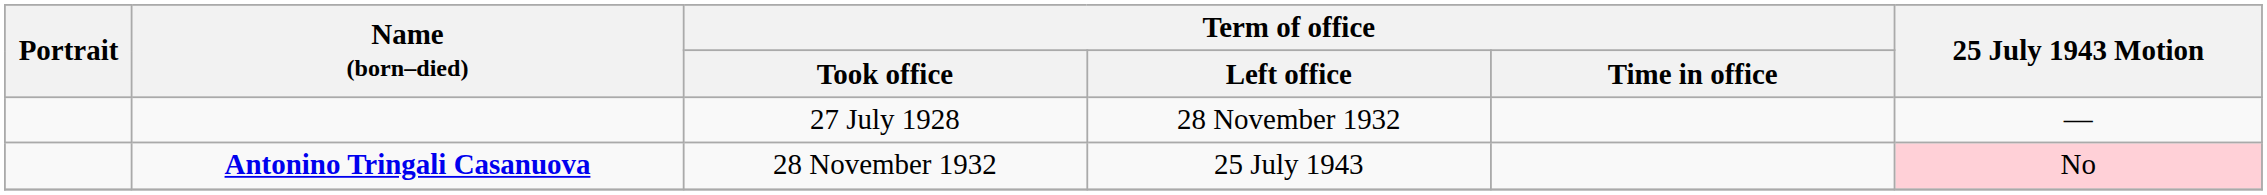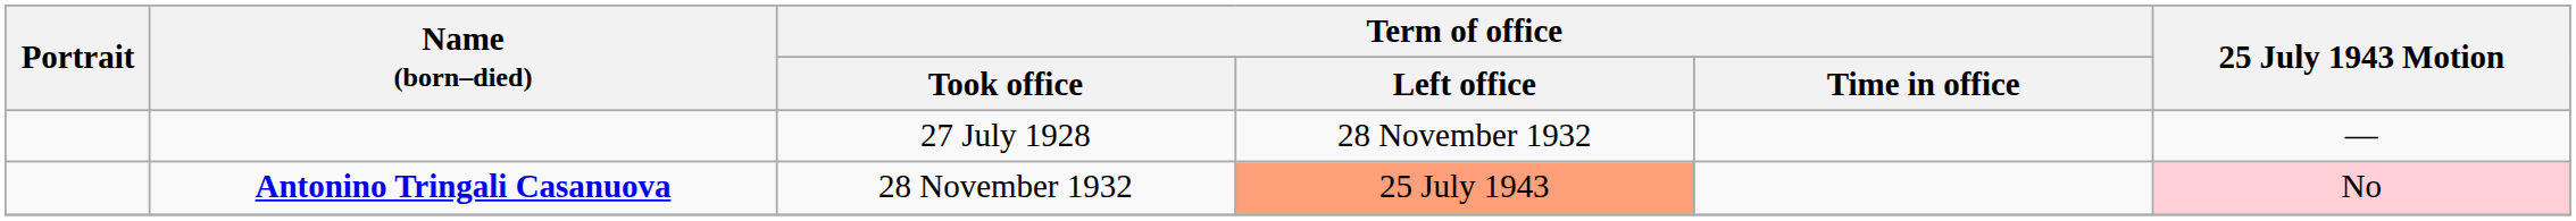Antonino Tringali Casanuova | Term of office / Left office: no background -> lightsalmon background
